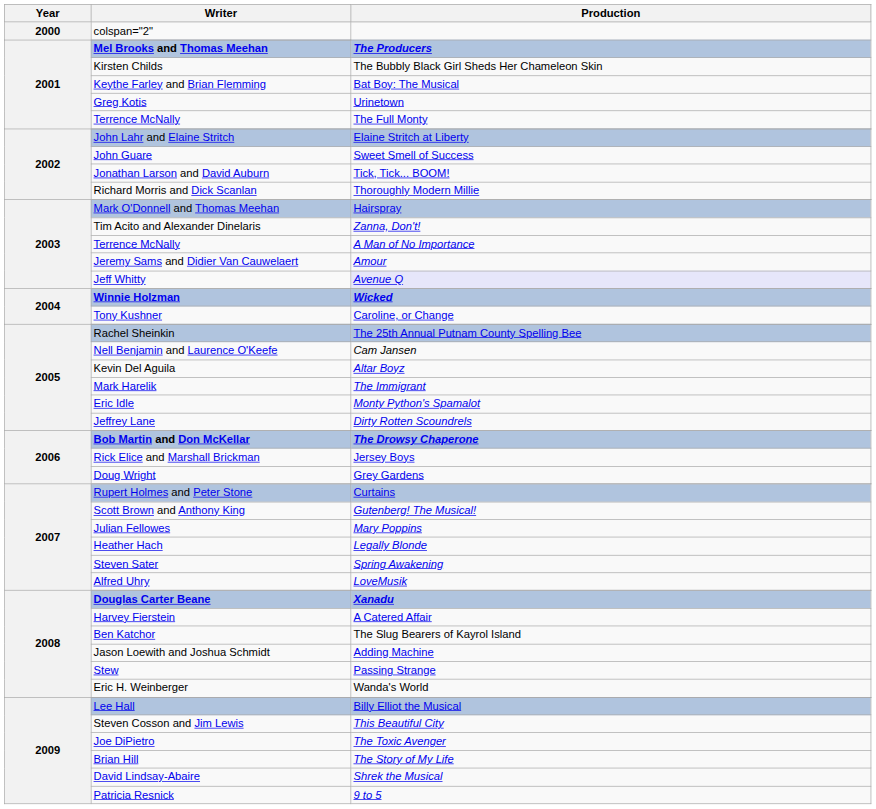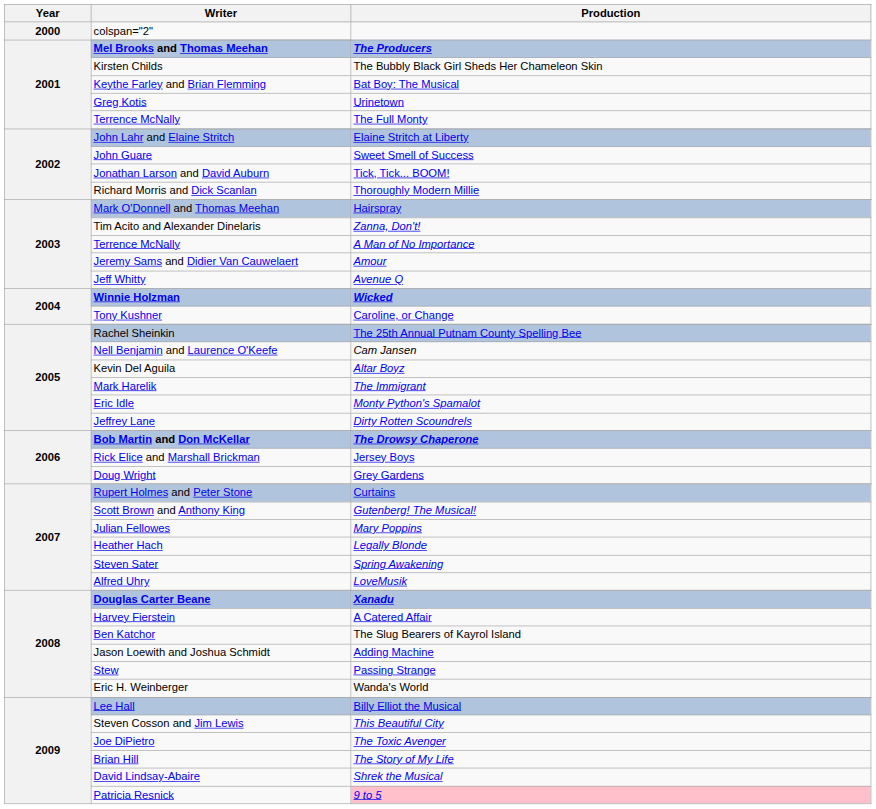Avenue Q | Production: lavender background -> no background
9 to 5 | Production: no background -> pink background
